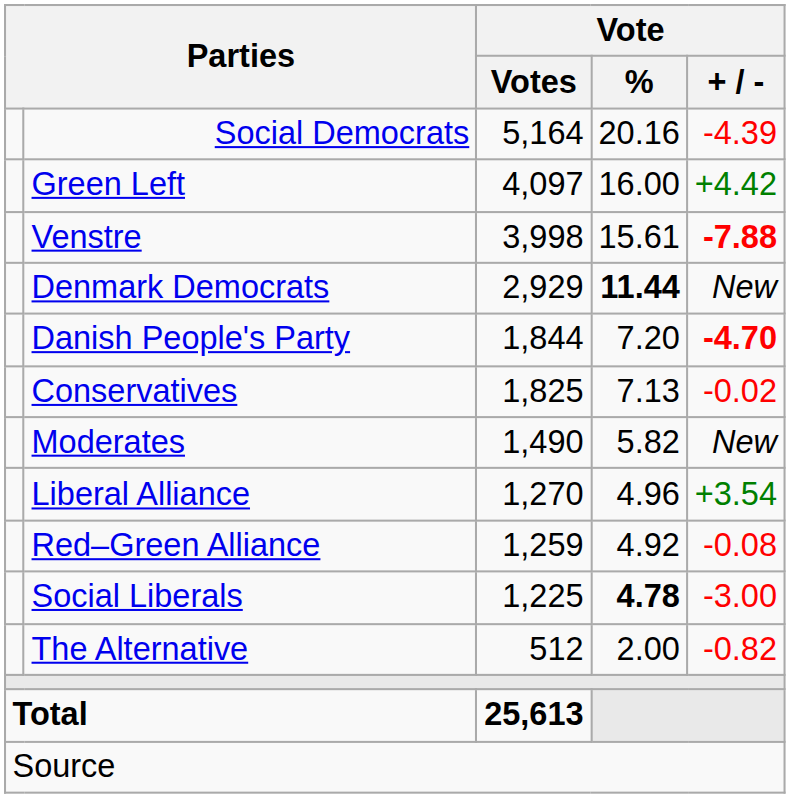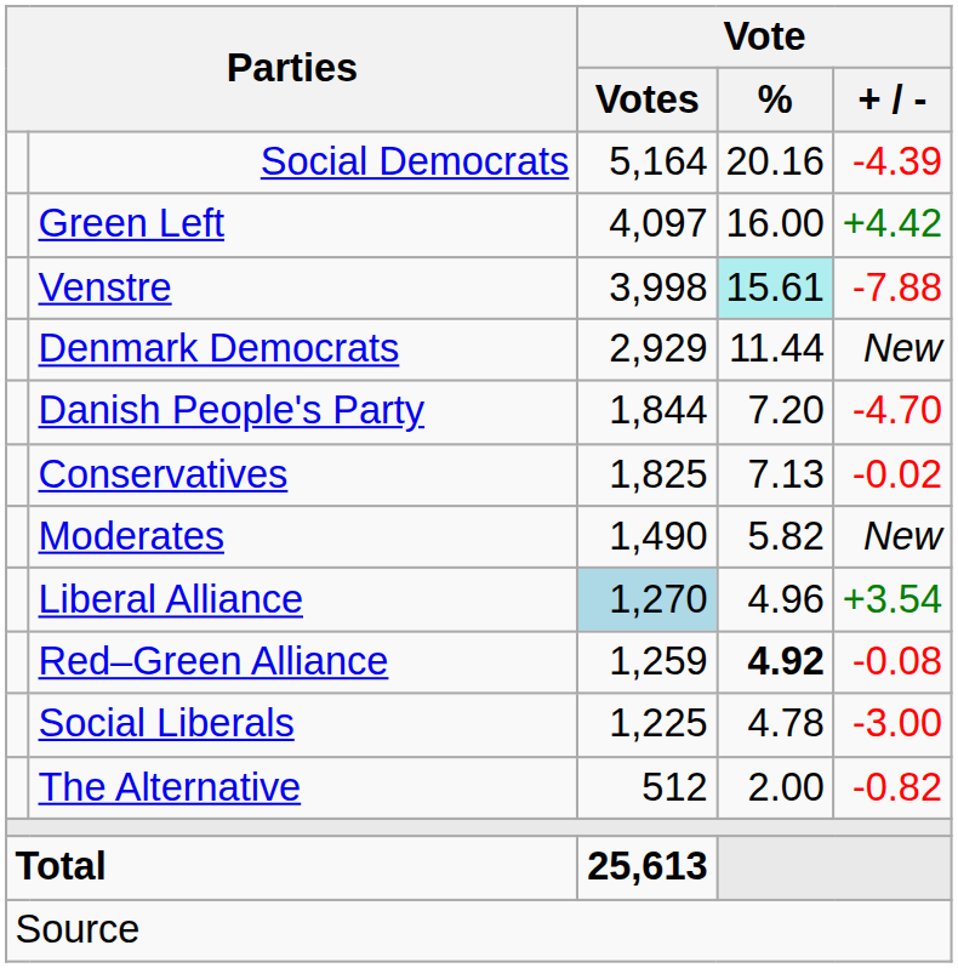Venstre | Vote / %: no background -> paleturquoise background
Venstre | Vote / + / -: bold -> normal
Denmark Democrats | Vote / %: bold -> normal
Danish People's Party | Vote / + / -: bold -> normal
Liberal Alliance | Vote / Votes: no background -> lightblue background
Red–Green Alliance | Vote / %: normal -> bold
Social Liberals | Vote / %: bold -> normal
